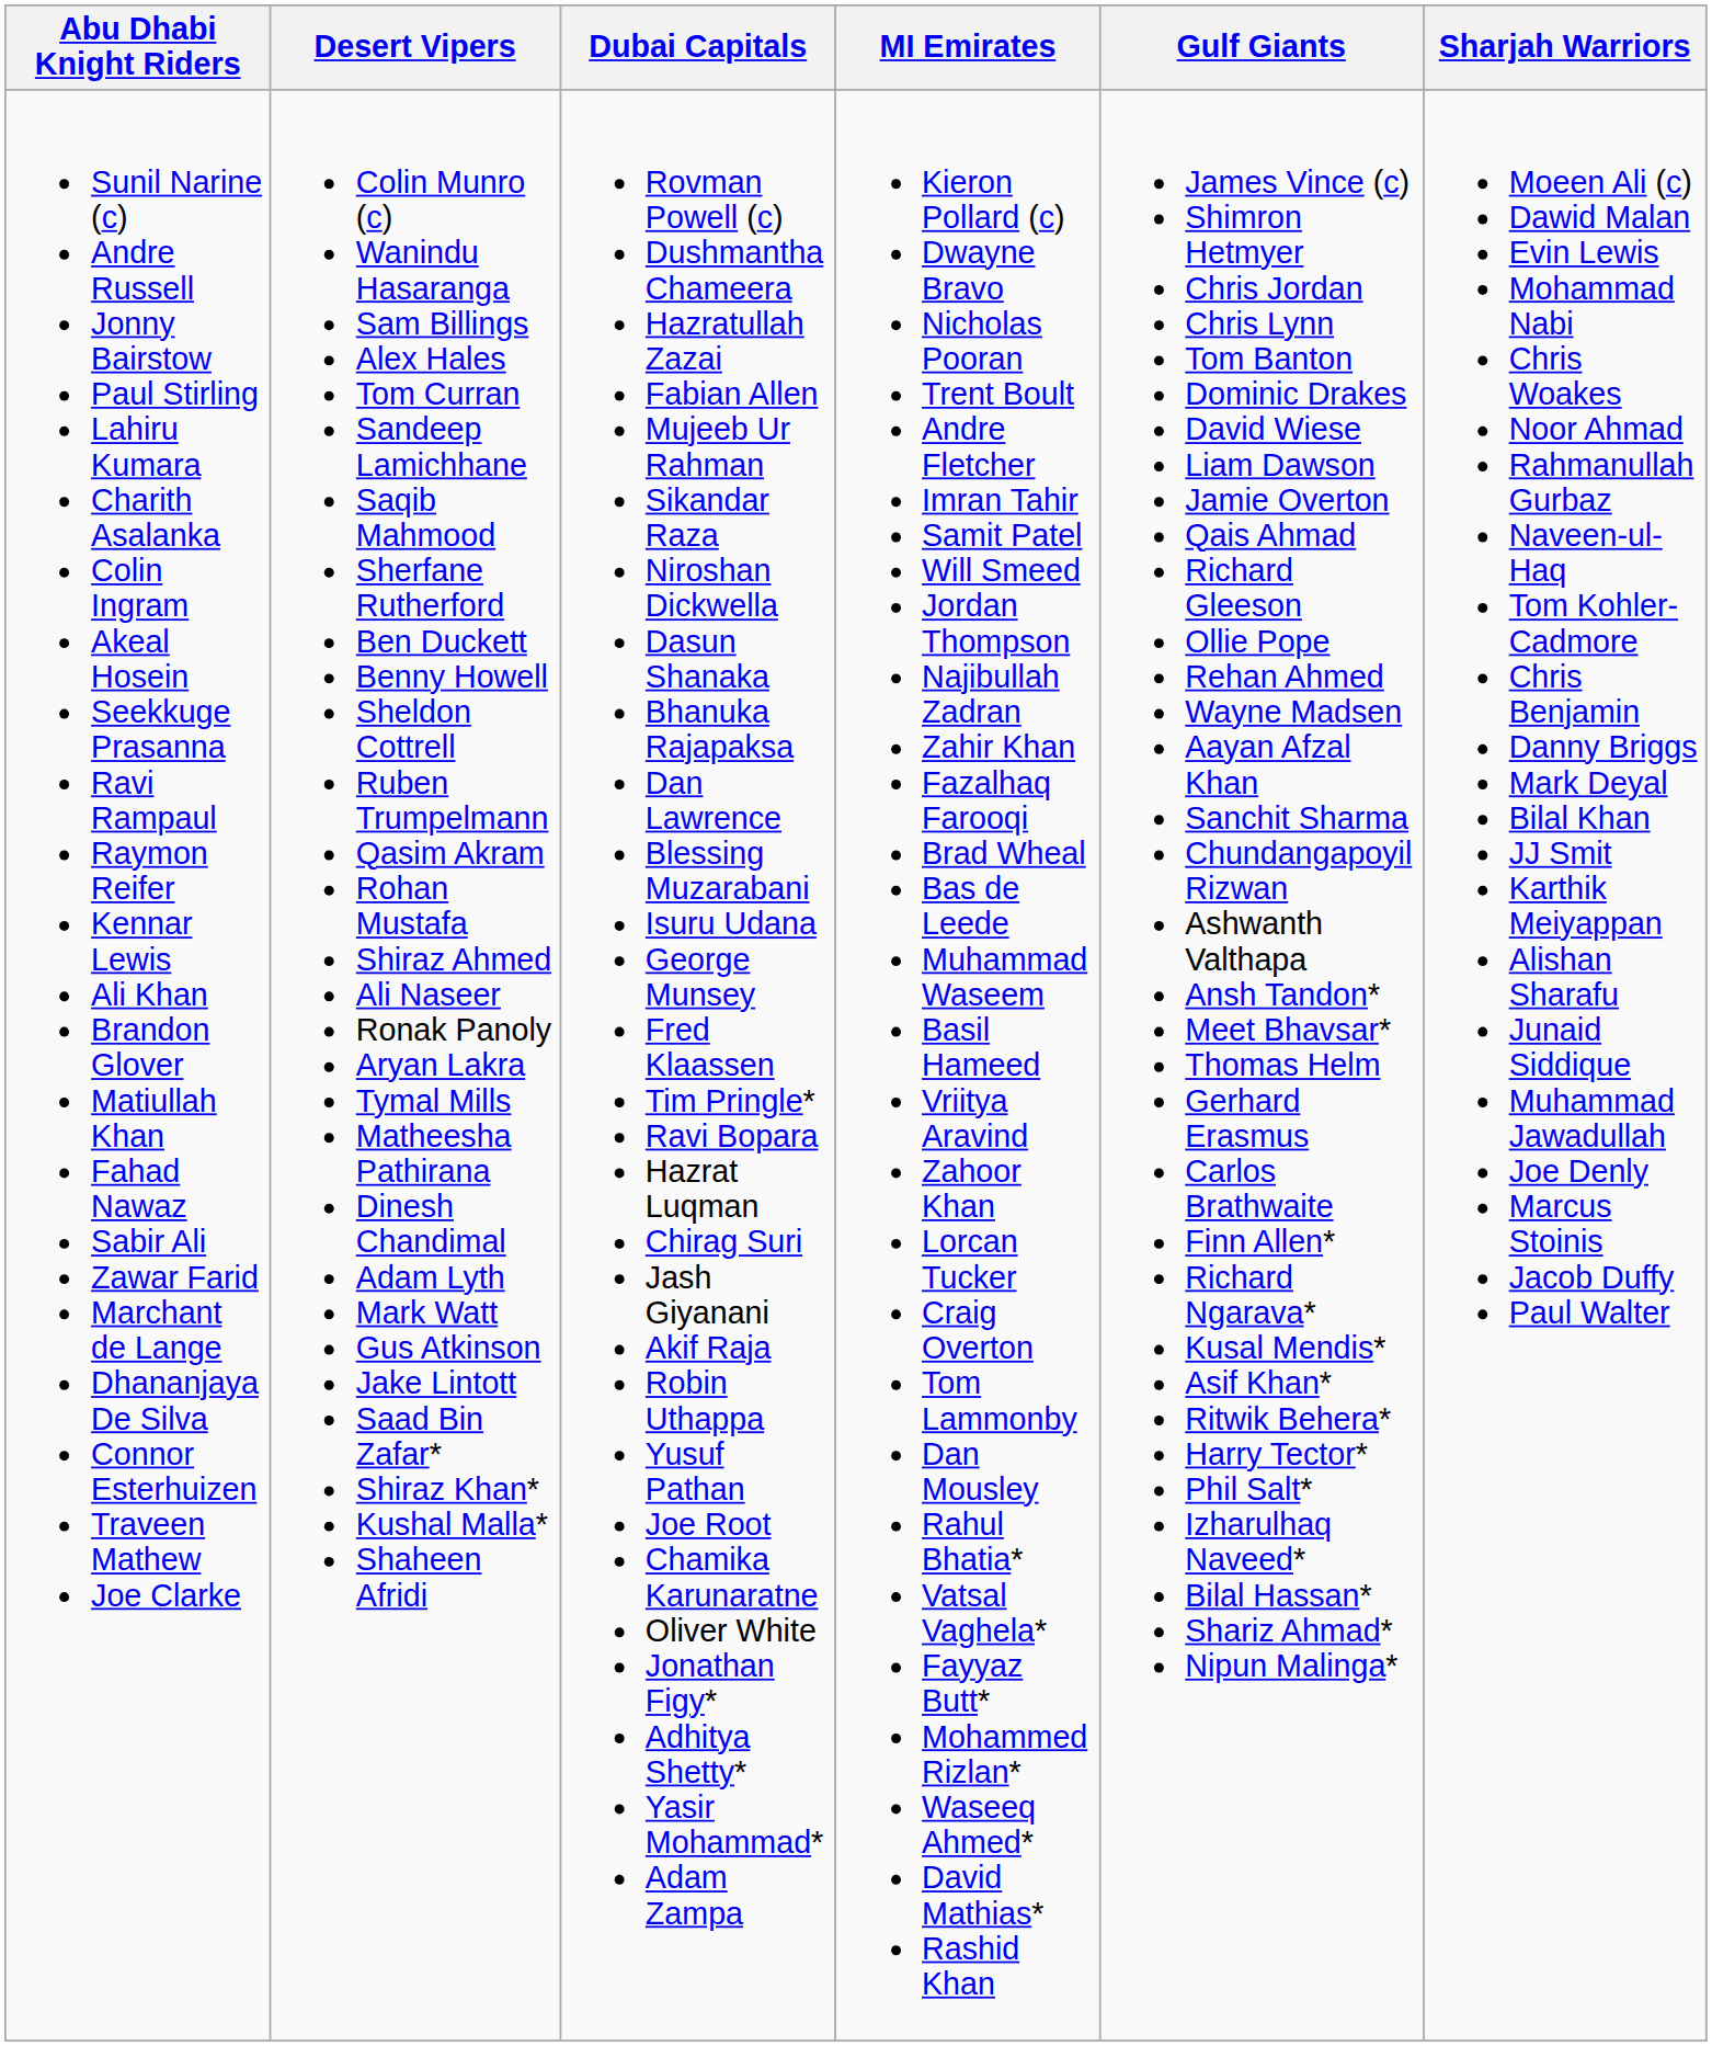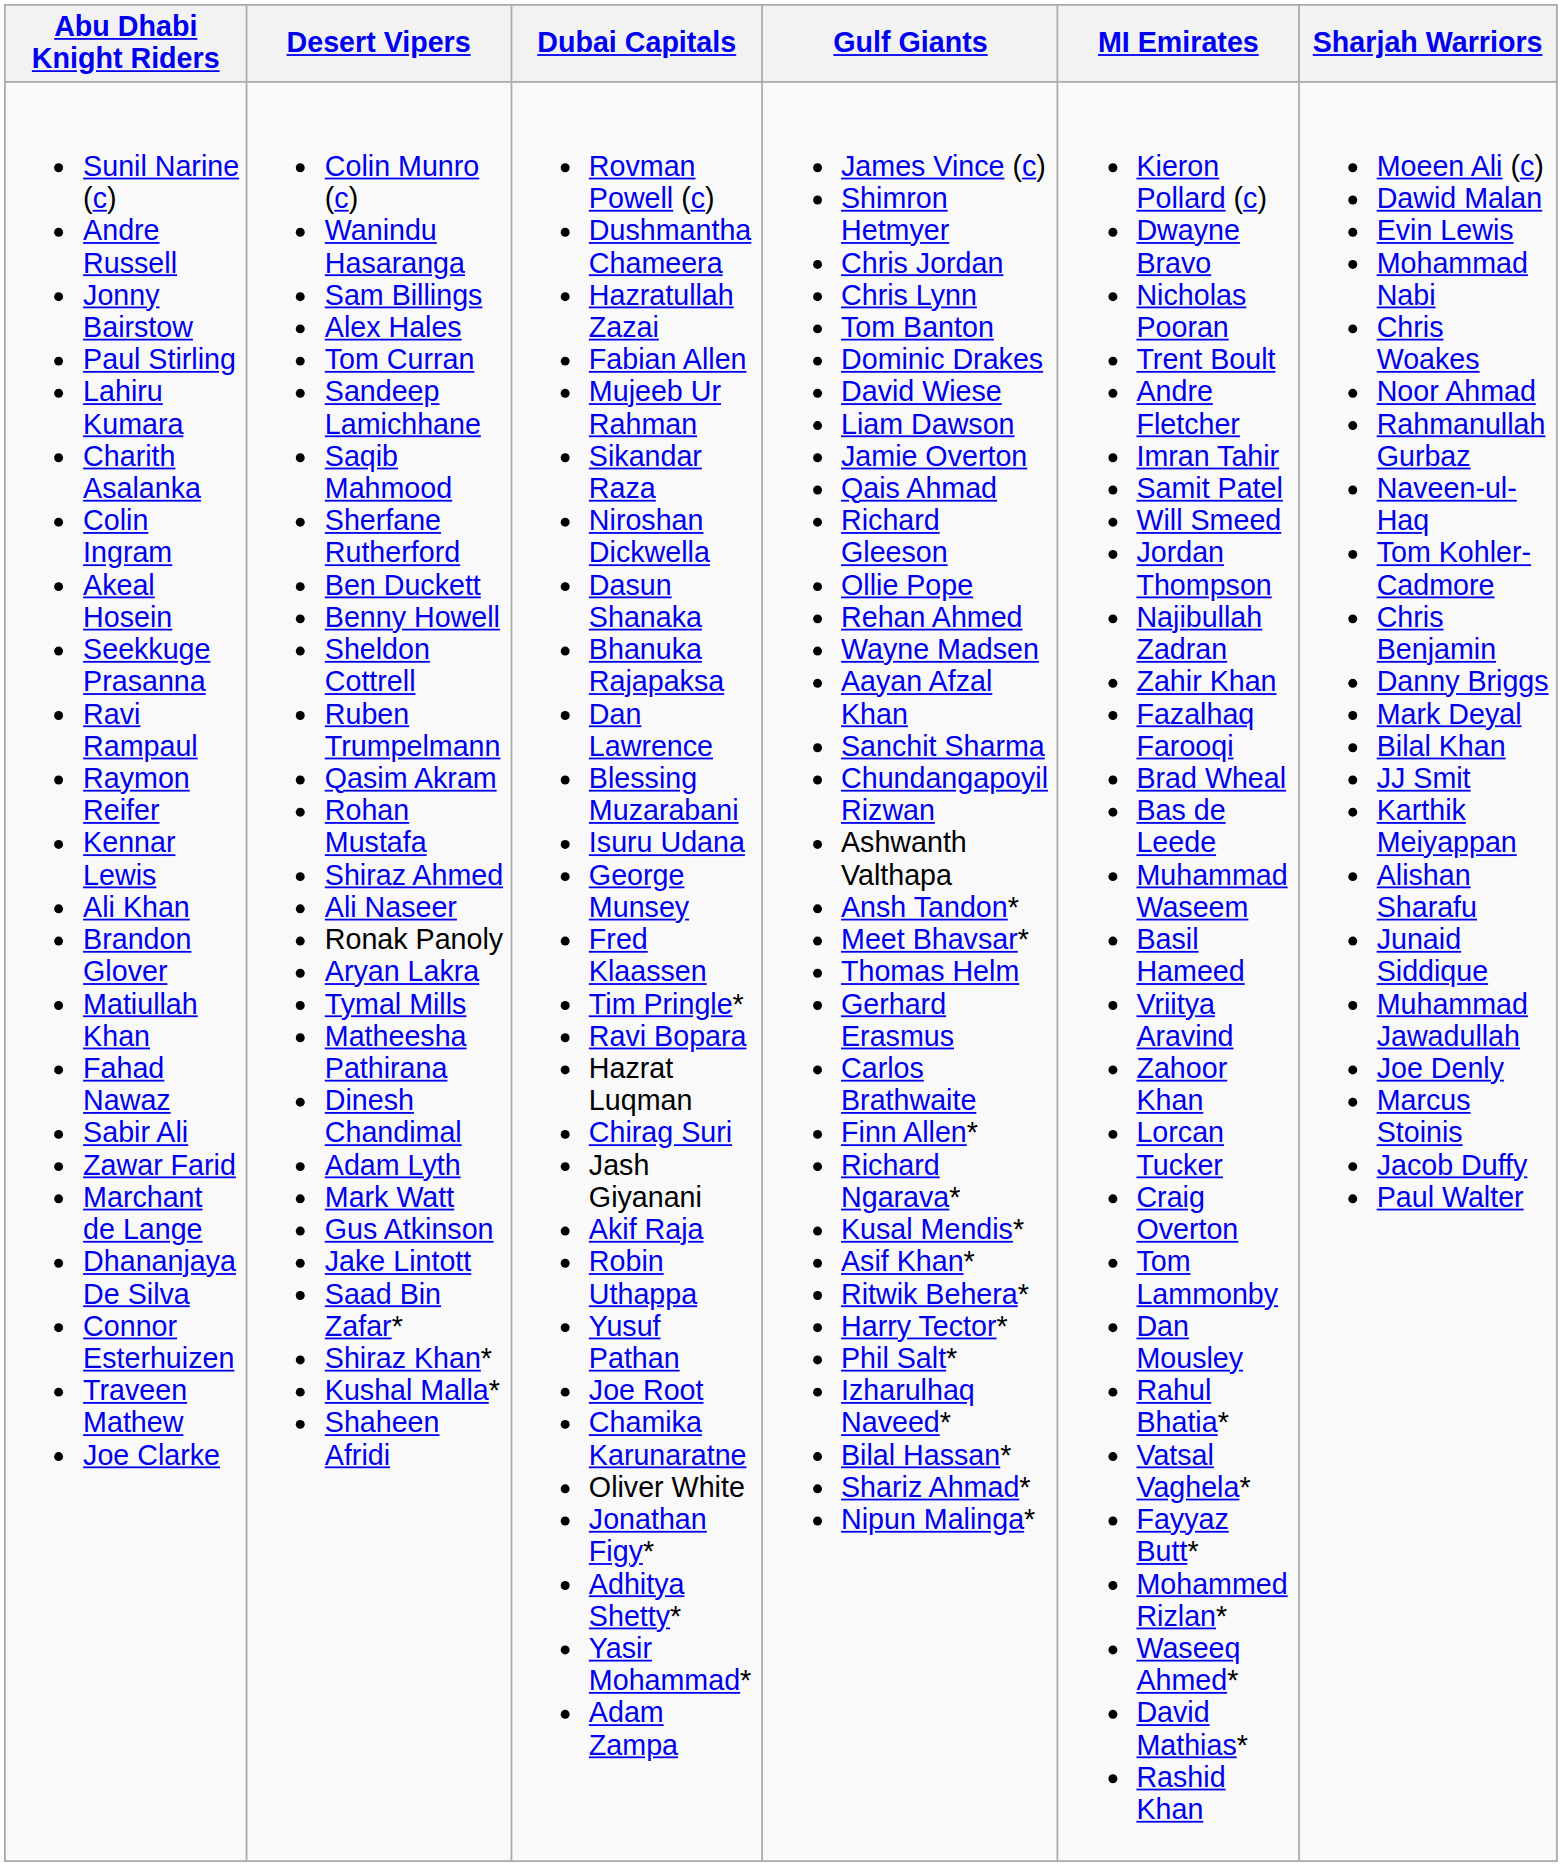columns swapped: Gulf Giants <-> MI Emirates
